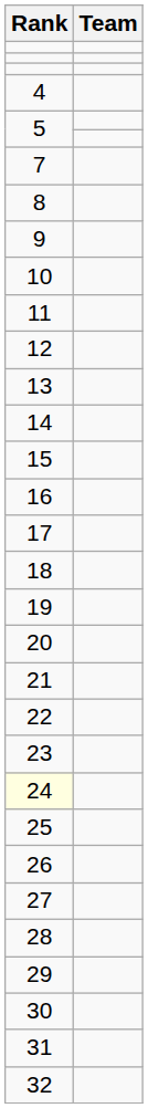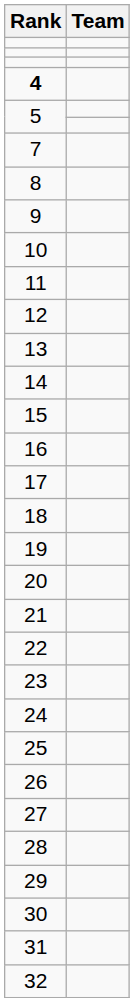row 5 | Rank: normal -> bold
row 25 | Rank: lightyellow background -> no background
